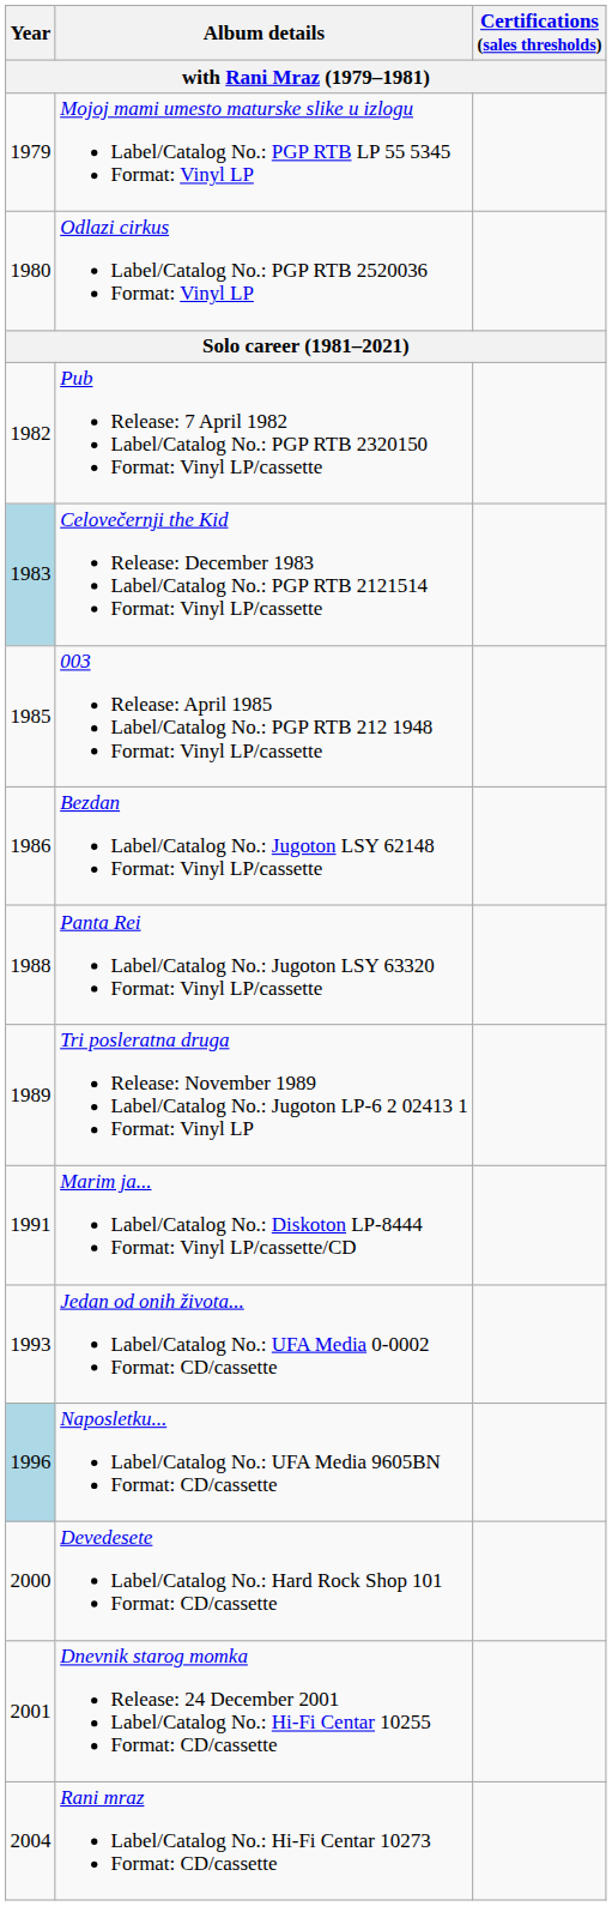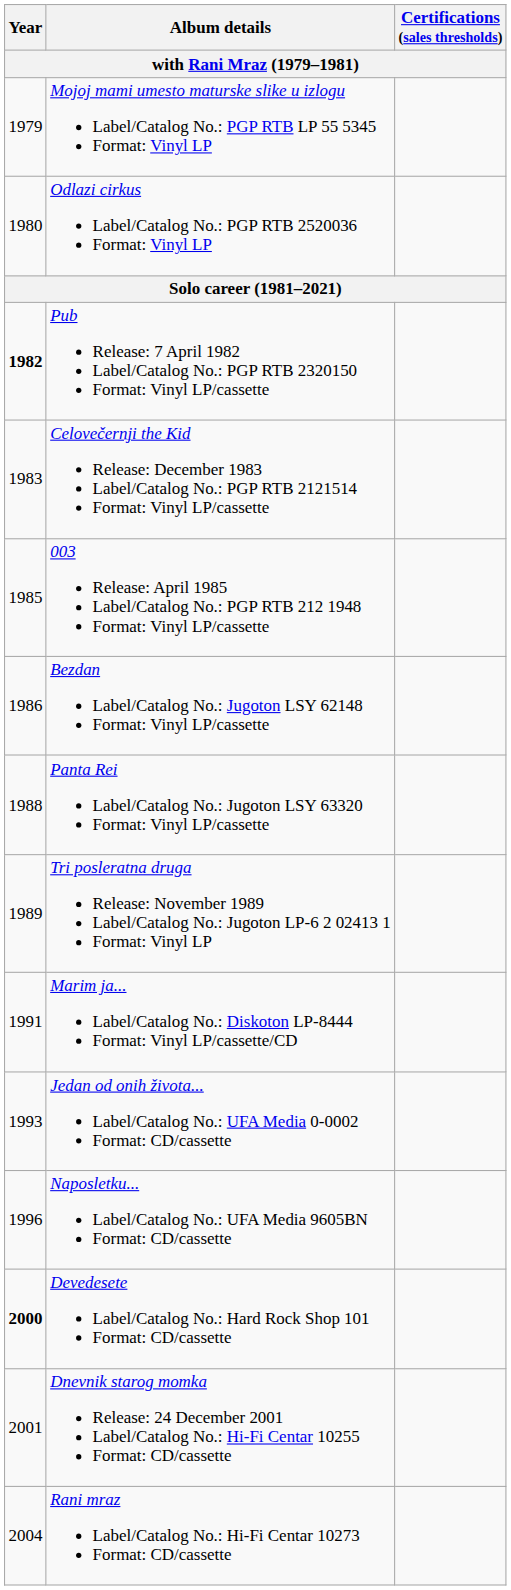row 6 | Year: normal -> bold
row 7 | Year: lightblue background -> no background
row 14 | Year: lightblue background -> no background
row 15 | Year: normal -> bold
